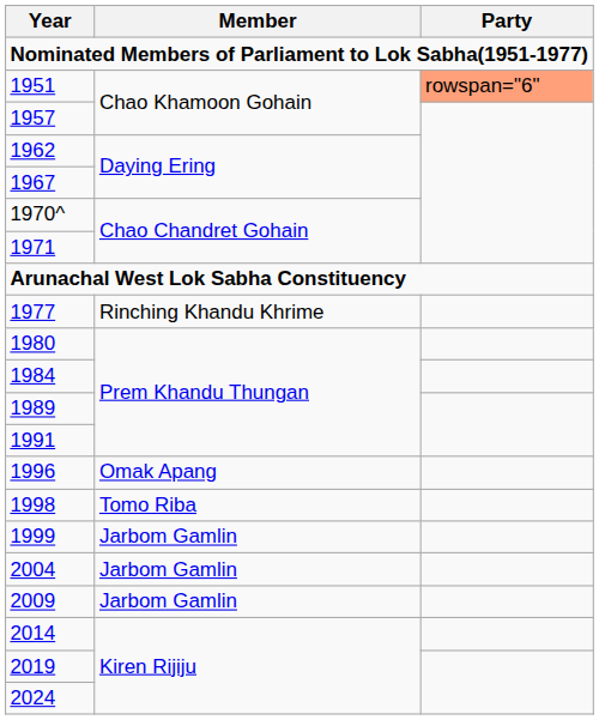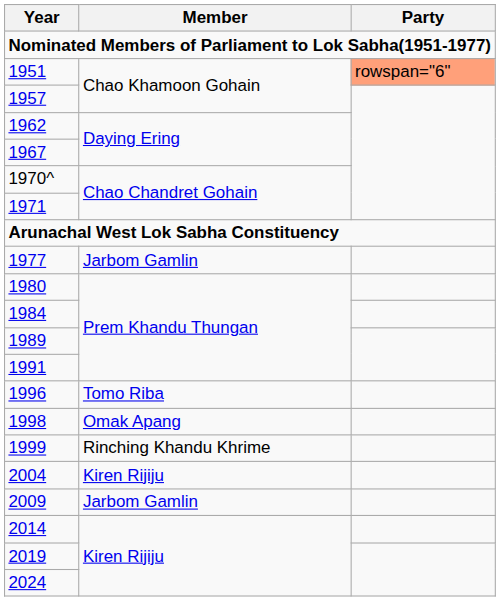1977 | Member: Rinching Khandu Khrime -> Jarbom Gamlin
1996 | Member: Omak Apang -> Tomo Riba
1998 | Member: Tomo Riba -> Omak Apang
1999 | Member: Jarbom Gamlin -> Rinching Khandu Khrime
2004 | Member: Jarbom Gamlin -> Kiren Rijiju
